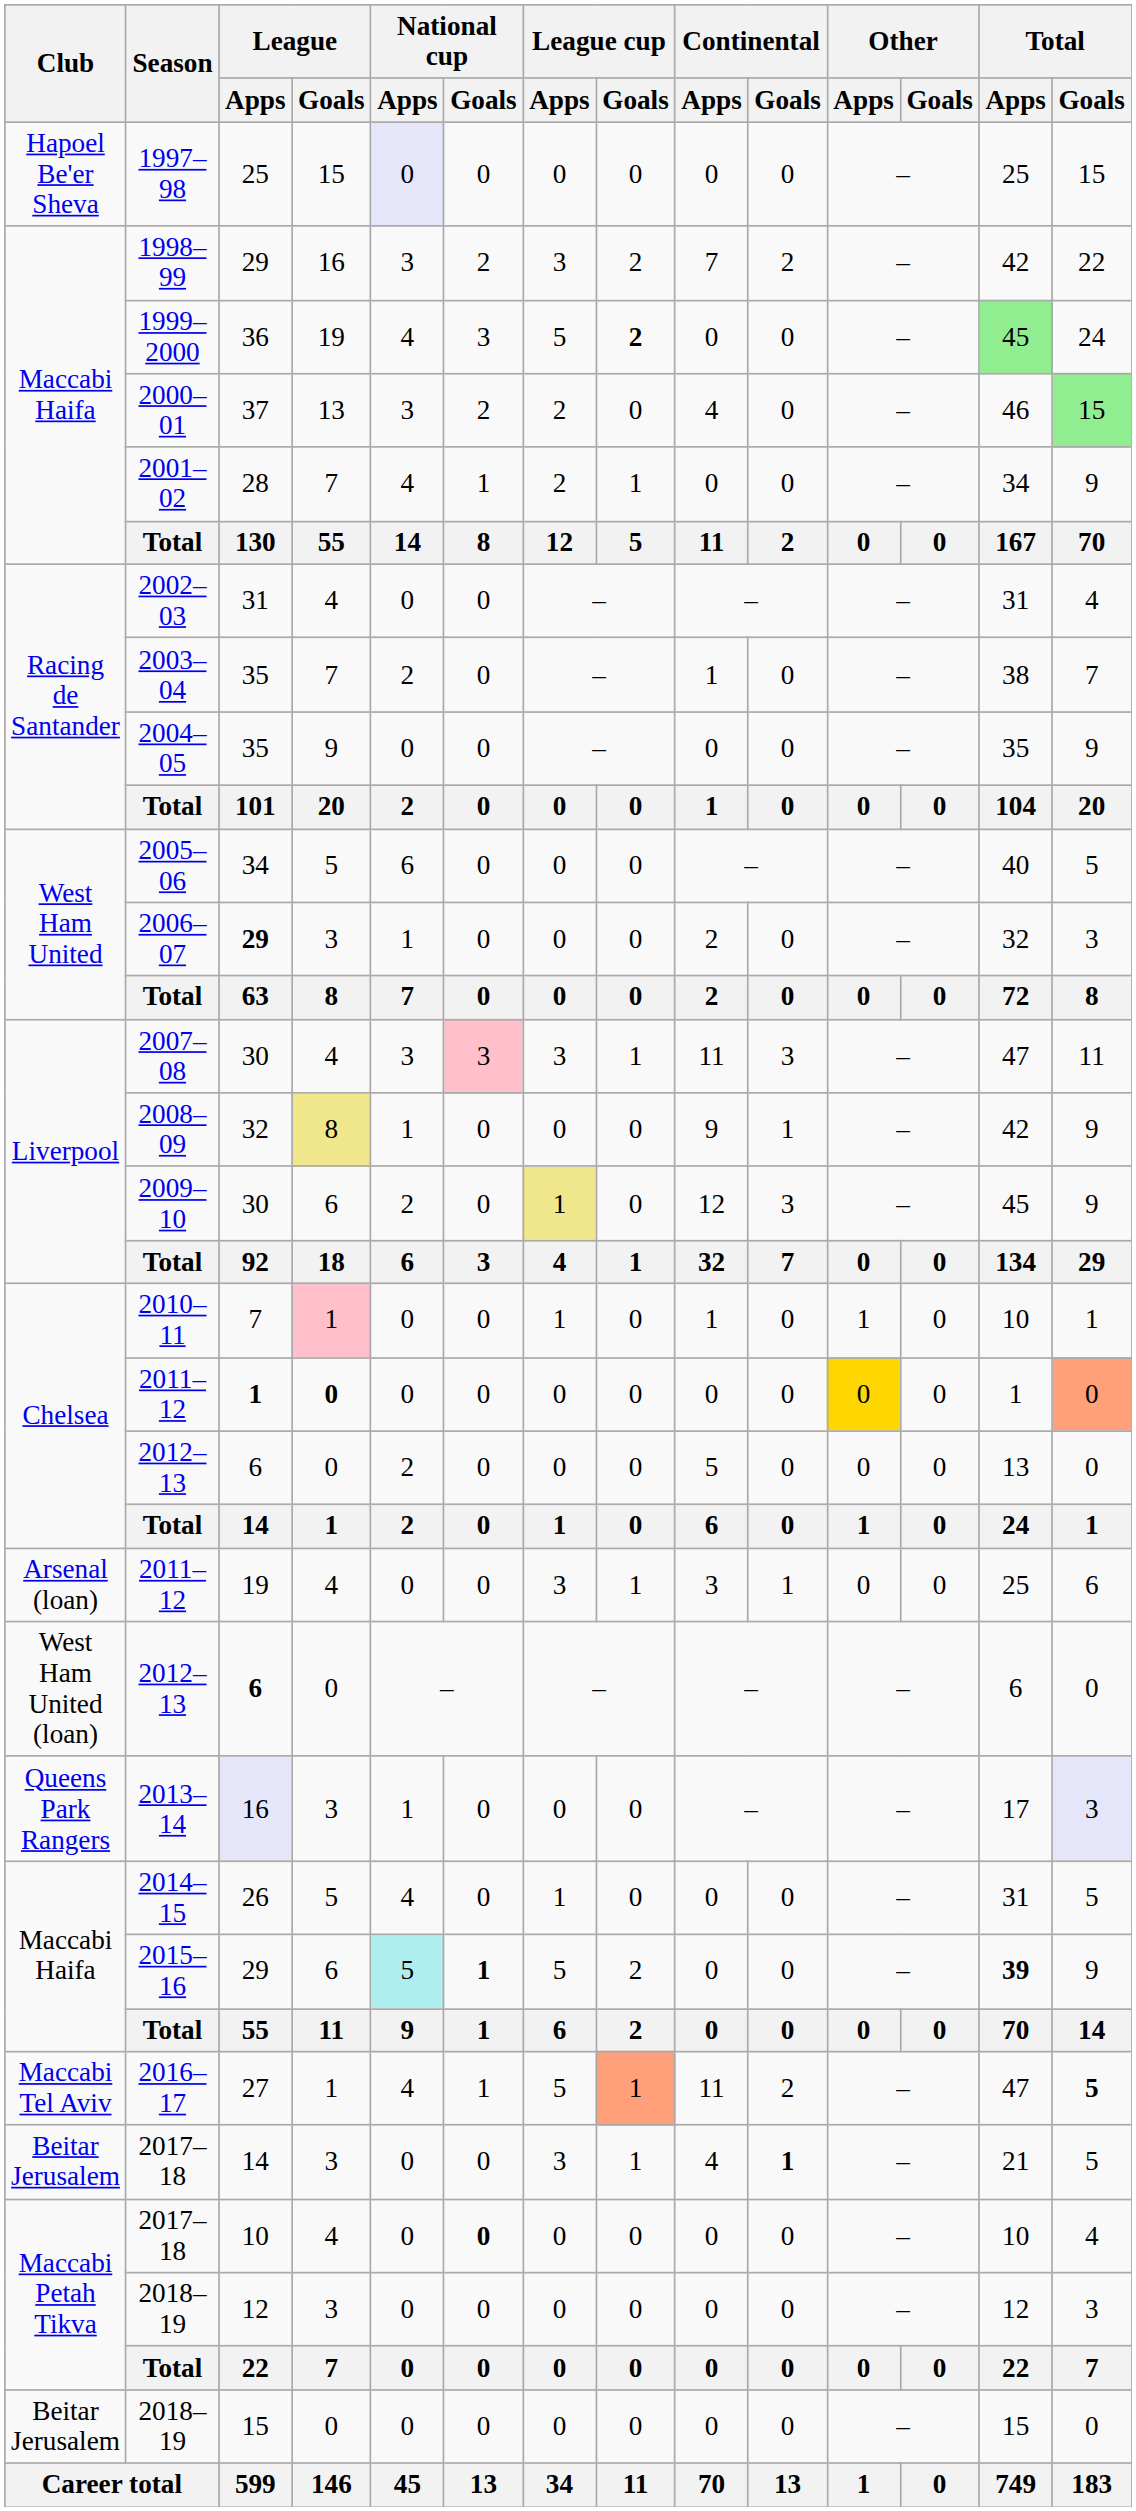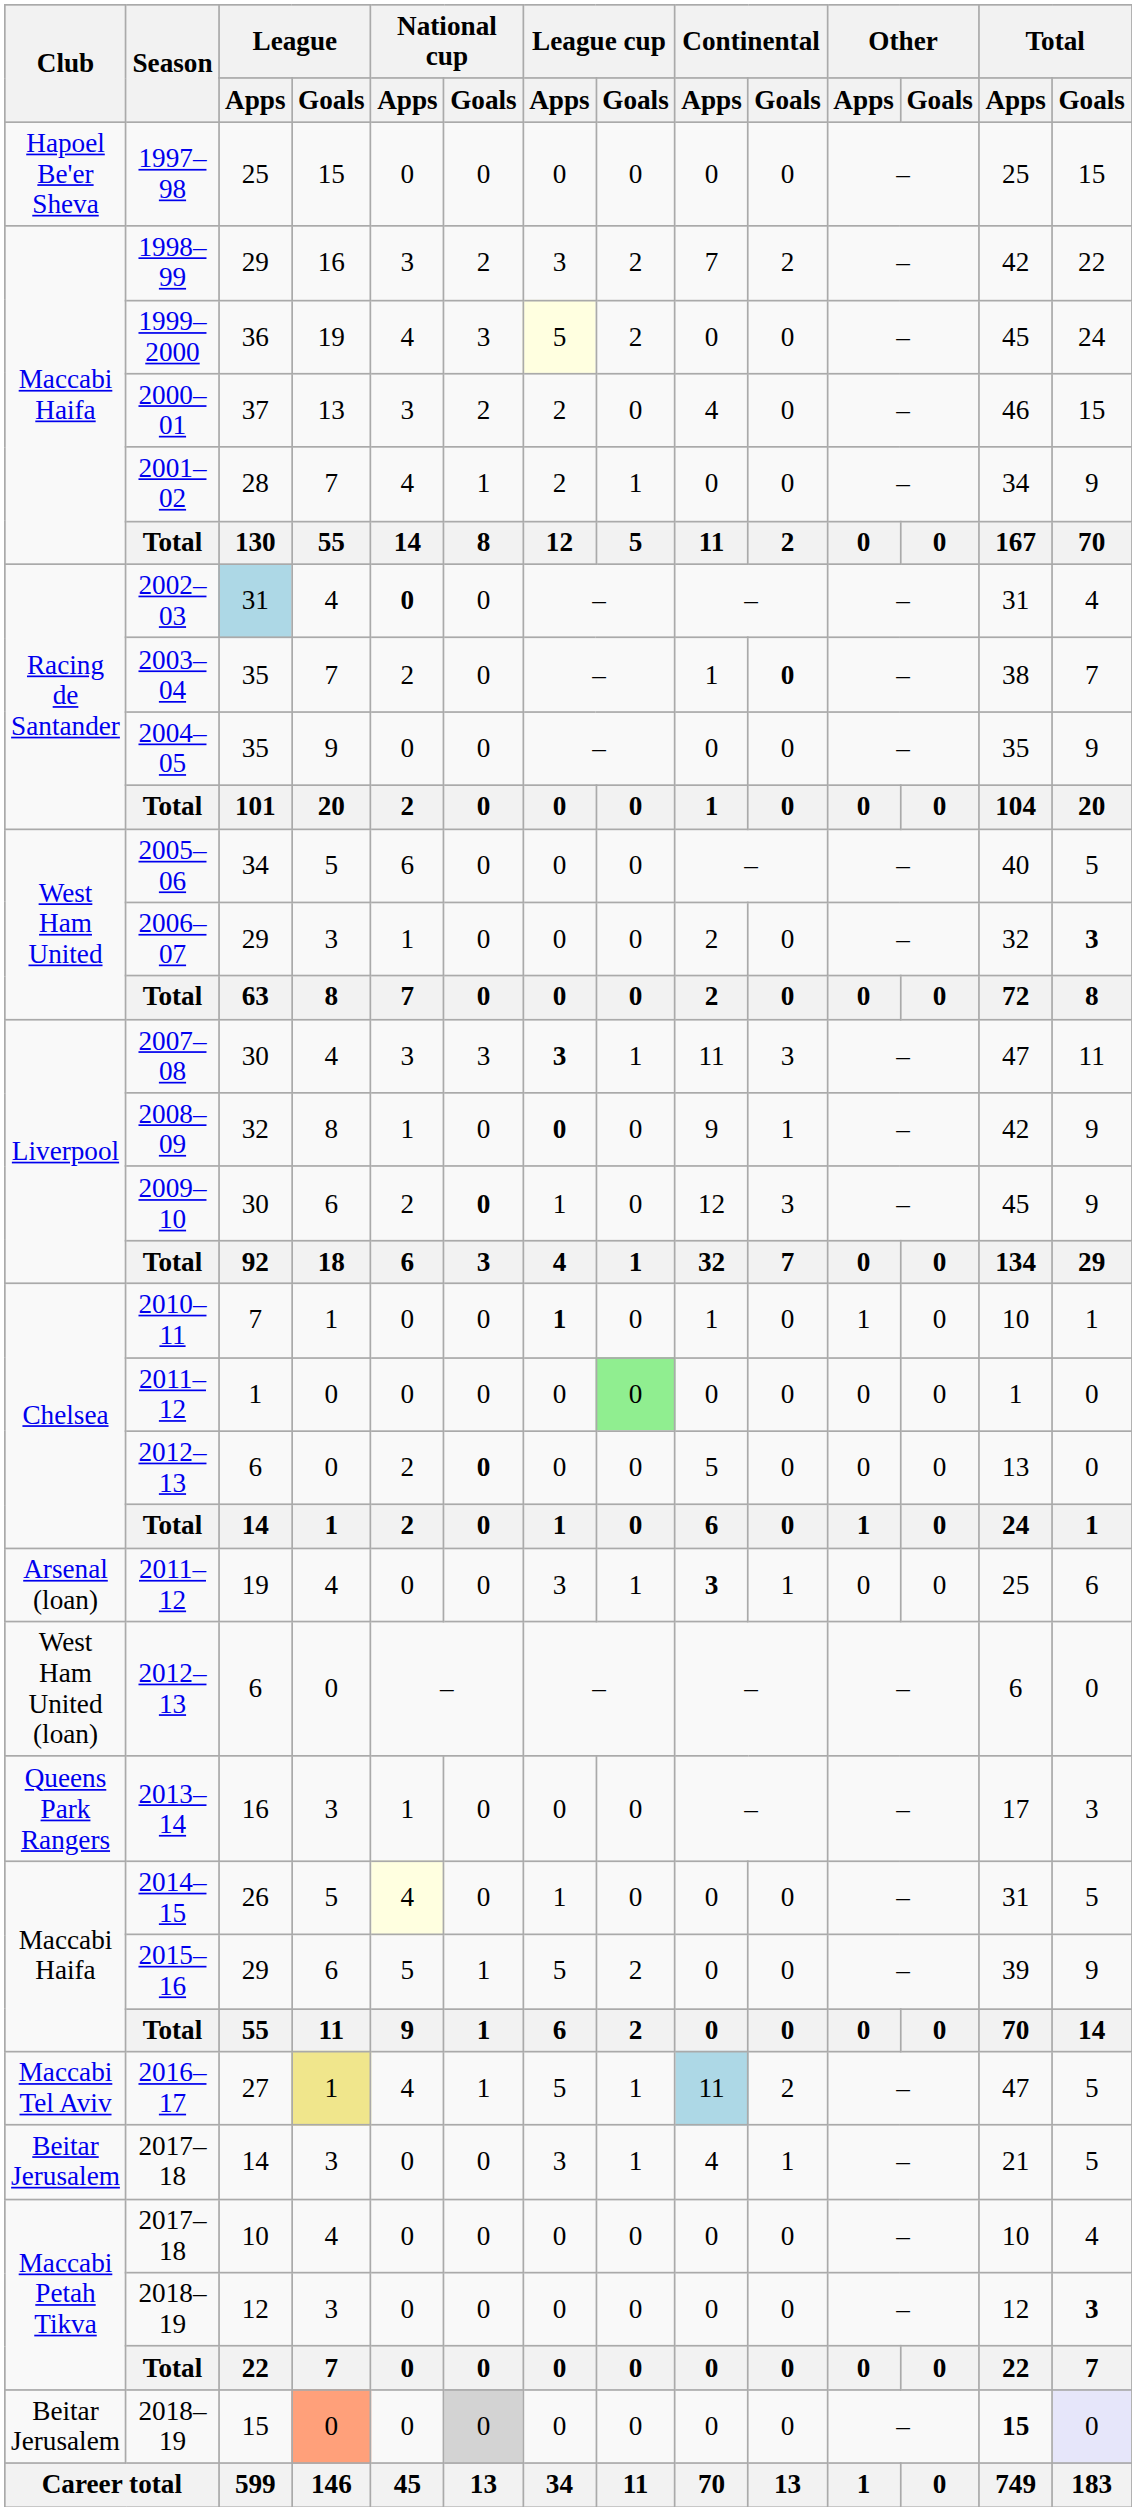1997–98 | National cup / Apps: lavender background -> no background
1999–2000 | League cup / Apps: no background -> lightyellow background
1999–2000 | League cup / Goals: bold -> normal
1999–2000 | Total / Apps: lightgreen background -> no background
2000–01 | Total / Goals: lightgreen background -> no background
2002–03 | League / Apps: no background -> lightblue background
2002–03 | National cup / Apps: normal -> bold
2003–04 | Continental / Goals: normal -> bold
2006–07 | League / Apps: bold -> normal
2006–07 | Total / Goals: normal -> bold
2007–08 | National cup / Goals: pink background -> no background
2007–08 | League cup / Apps: normal -> bold
2008–09 | League / Goals: khaki background -> no background
2008–09 | League cup / Apps: normal -> bold
2009–10 | National cup / Goals: normal -> bold
2009–10 | League cup / Apps: khaki background -> no background
2010–11 | League / Goals: pink background -> no background
2010–11 | League cup / Apps: normal -> bold
Chelsea / 2011–12 | League / Apps: bold -> normal
Chelsea / 2011–12 | League / Goals: bold -> normal
Chelsea / 2011–12 | League cup / Goals: no background -> lightgreen background
Chelsea / 2011–12 | Other / Apps: gold background -> no background
Chelsea / 2011–12 | Total / Goals: lightsalmon background -> no background
Chelsea / 2012–13 | National cup / Goals: normal -> bold
Arsenal (loan) / 2011–12 | Continental / Apps: normal -> bold
West Ham United (loan) / 2012–13 | League / Apps: bold -> normal
2013–14 | League / Apps: lavender background -> no background
2013–14 | Total / Goals: lavender background -> no background
2014–15 | National cup / Apps: no background -> lightyellow background
2015–16 | National cup / Apps: paleturquoise background -> no background
2015–16 | National cup / Goals: bold -> normal
2015–16 | Total / Apps: bold -> normal
2016–17 | League / Goals: no background -> khaki background
2016–17 | League cup / Goals: lightsalmon background -> no background
2016–17 | Continental / Apps: no background -> lightblue background
2016–17 | Total / Goals: bold -> normal
Beitar Jerusalem / 2017–18 | Continental / Goals: bold -> normal
Maccabi Petah Tikva / 2017–18 | National cup / Goals: bold -> normal
Maccabi Petah Tikva / 2018–19 | Total / Goals: normal -> bold
Beitar Jerusalem / 2018–19 | League / Goals: no background -> lightsalmon background
Beitar Jerusalem / 2018–19 | National cup / Goals: no background -> lightgrey background
Beitar Jerusalem / 2018–19 | Total / Apps: normal -> bold
Beitar Jerusalem / 2018–19 | Total / Goals: no background -> lavender background
